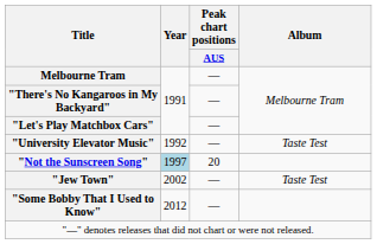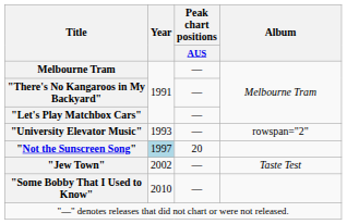"University Elevator Music" | Year: 1992 -> 1993
"University Elevator Music" | Album: Taste Test -> rowspan="2"
"Some Bobby That I Used to Know" | Year: 2012 -> 2010
